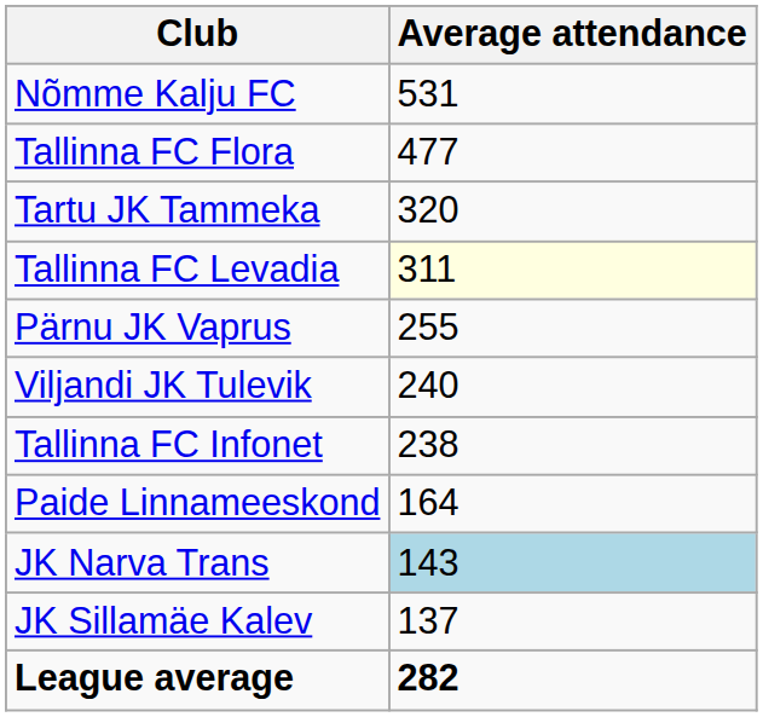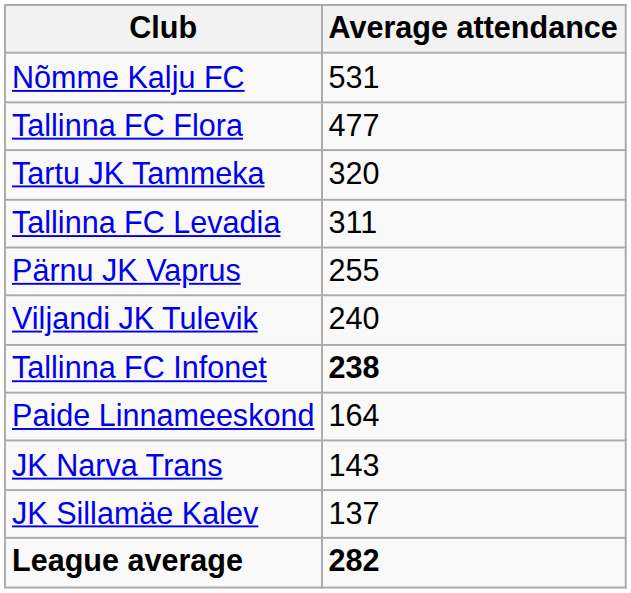Tallinna FC Levadia | Average attendance: lightyellow background -> no background
Tallinna FC Infonet | Average attendance: normal -> bold
JK Narva Trans | Average attendance: lightblue background -> no background
